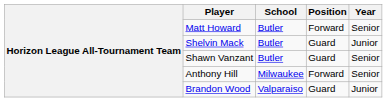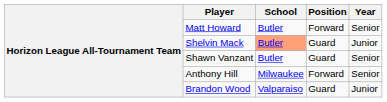row 3 | School: no background -> lightsalmon background
